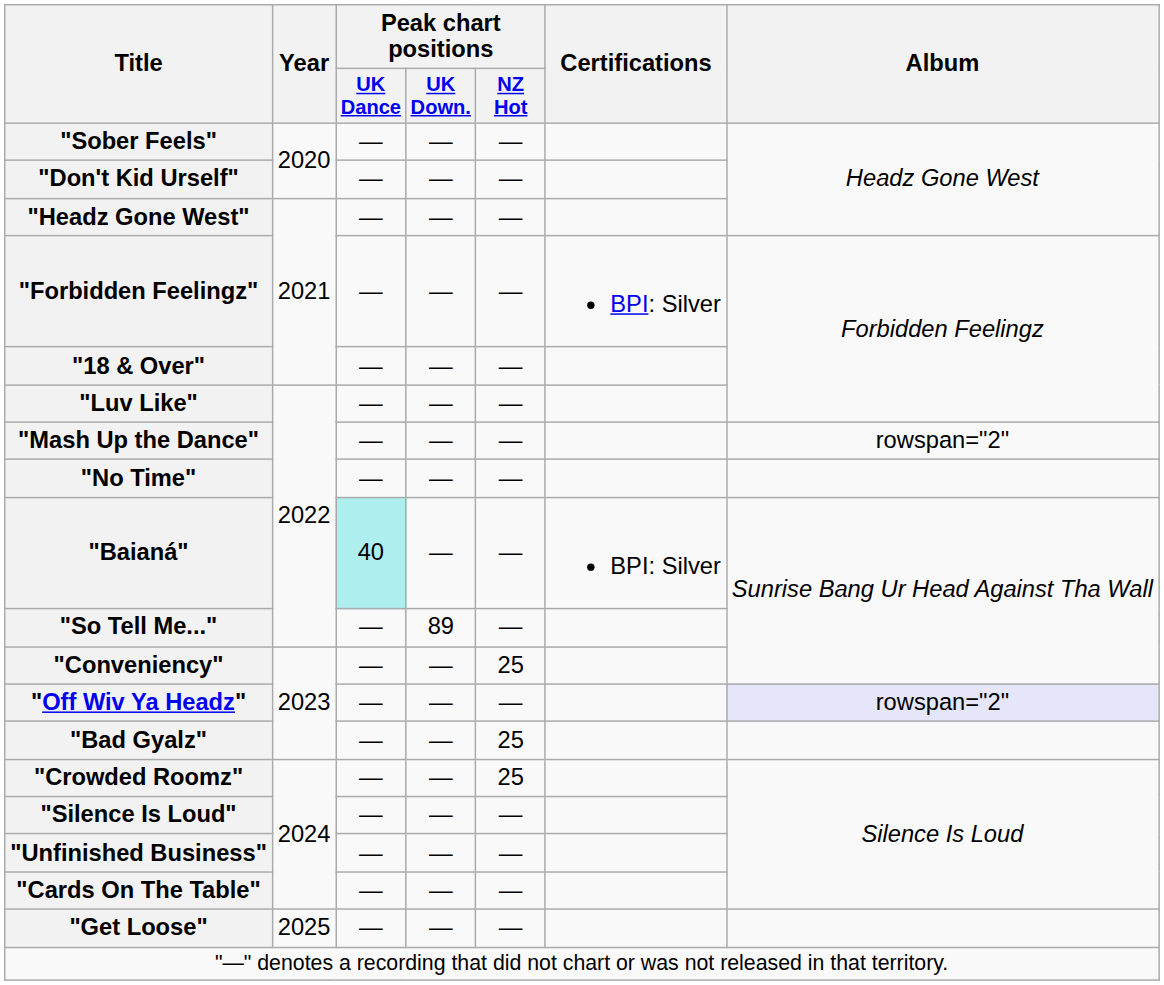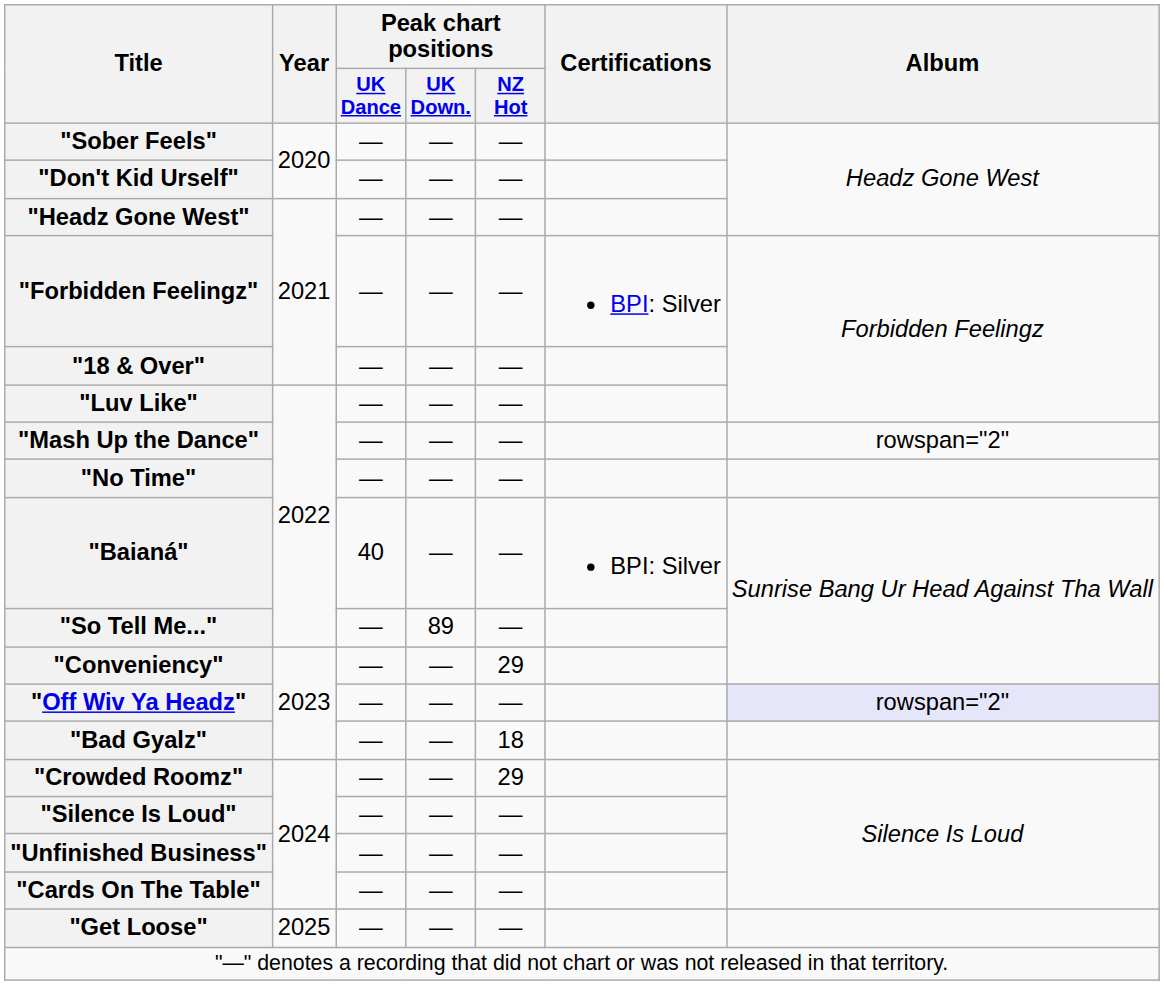"Baianá" | Peak chart positions / UK Dance: paleturquoise background -> no background
"Conveniency" | Peak chart positions / NZ Hot: 25 -> 29
"Bad Gyalz" | Peak chart positions / NZ Hot: 25 -> 18
"Crowded Roomz" | Peak chart positions / NZ Hot: 25 -> 29
